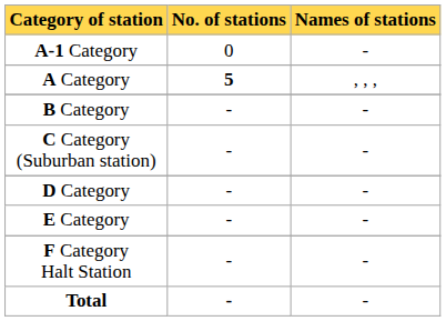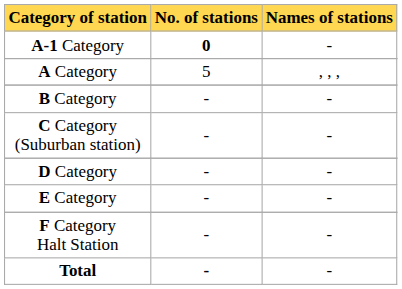A-1 Category | No. of stations: normal -> bold
A Category | No. of stations: bold -> normal
